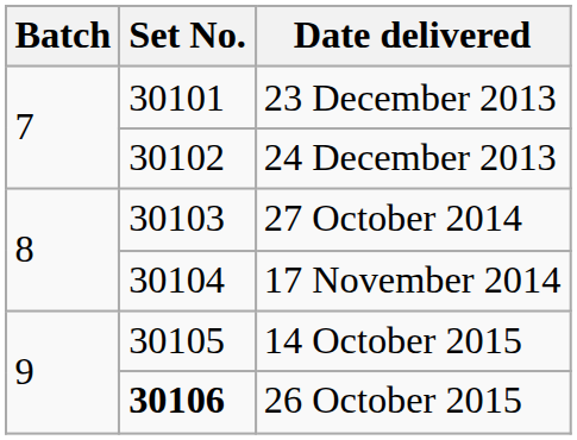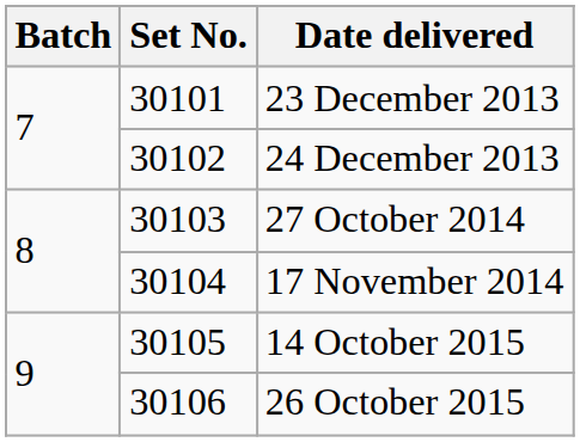26 October 2015 | Set No.: bold -> normal
